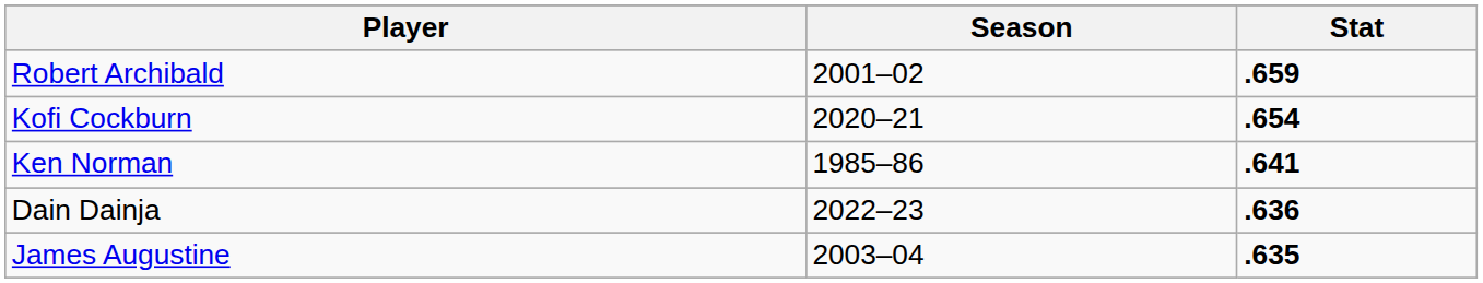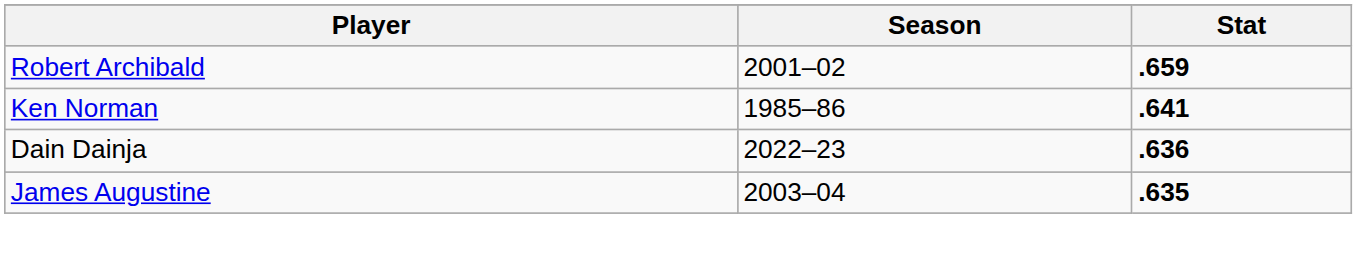- row: Kofi Cockburn | 2020–21 | .654
